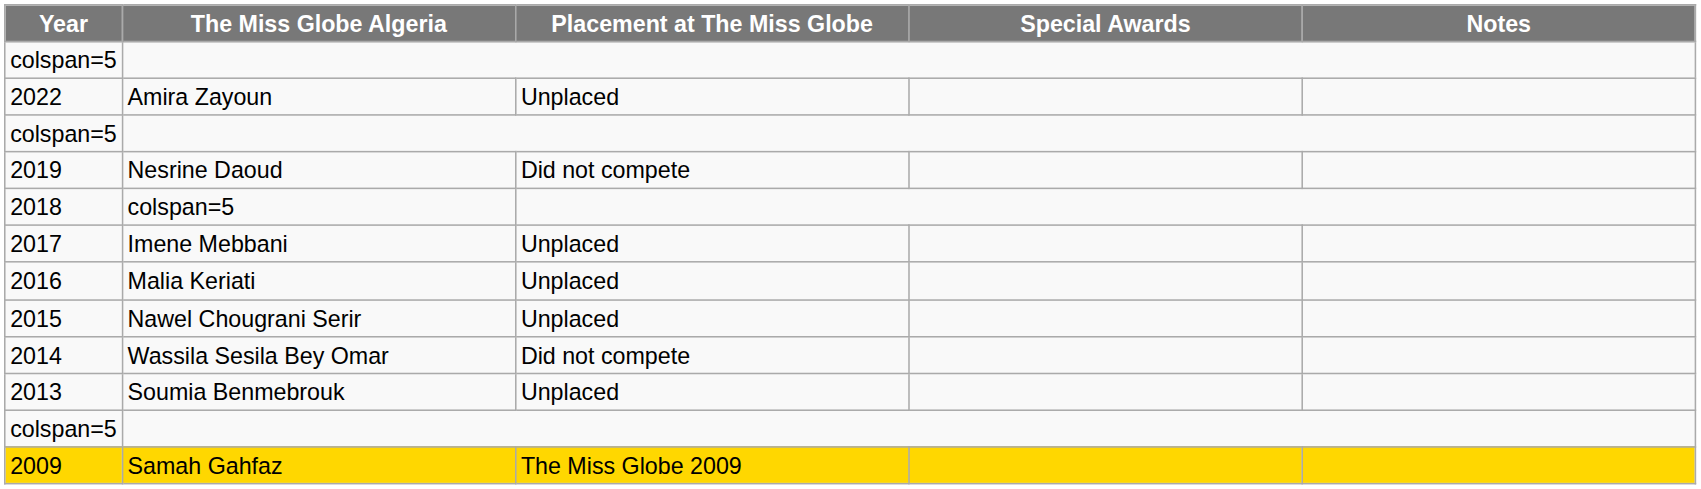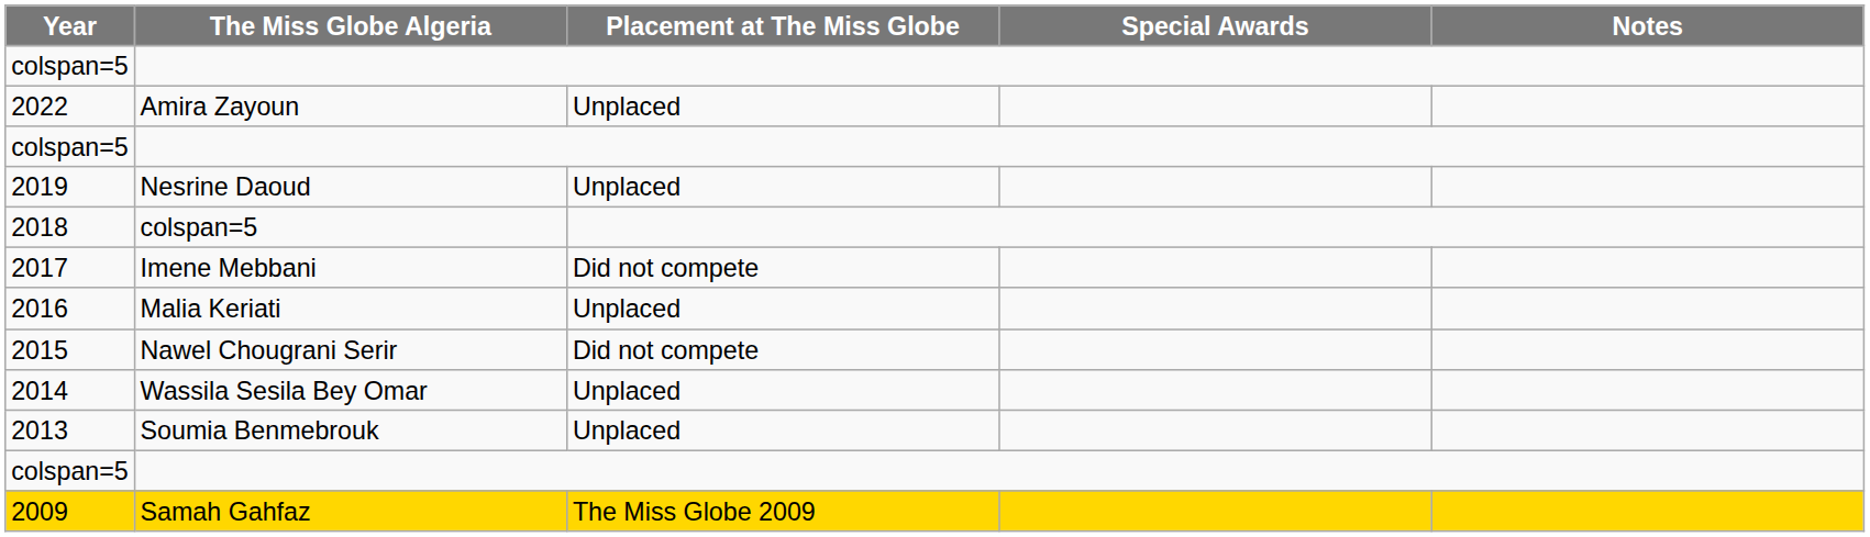2019 | Placement at The Miss Globe: Did not compete -> Unplaced
2017 | Placement at The Miss Globe: Unplaced -> Did not compete
2015 | Placement at The Miss Globe: Unplaced -> Did not compete
2014 | Placement at The Miss Globe: Did not compete -> Unplaced
